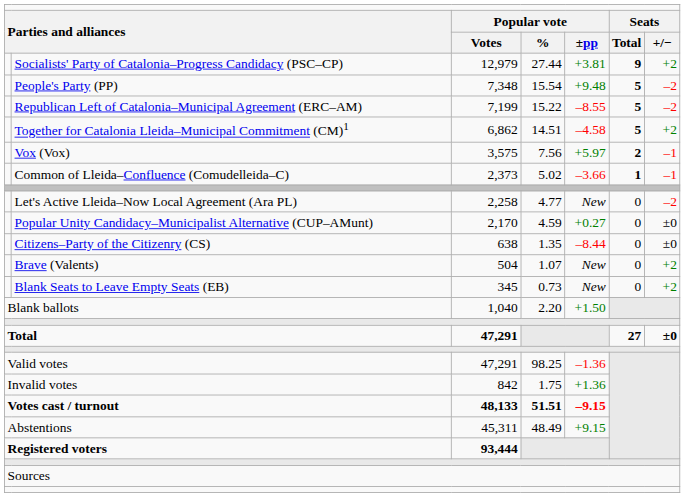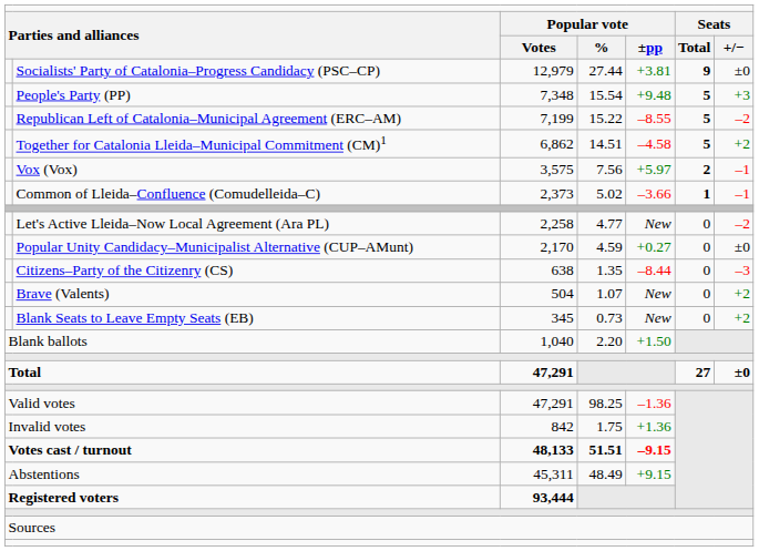Socialists' Party of Catalonia–Progress Candidacy (PSC–CP) | column 7: +2 -> ±0
People's Party (PP) | column 7: –2 -> +3
Citizens–Party of the Citizenry (CS) | column 7: ±0 -> –3
